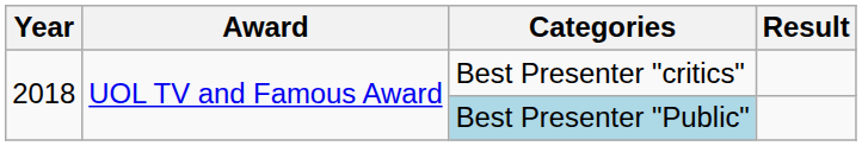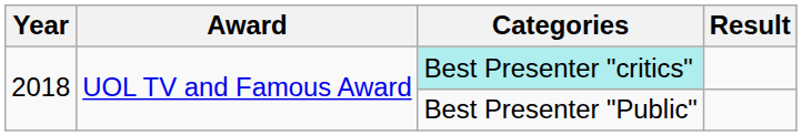Best Presenter "critics" | Categories: no background -> paleturquoise background
Best Presenter "Public" | Categories: lightblue background -> no background
